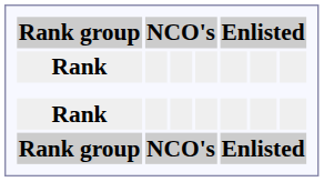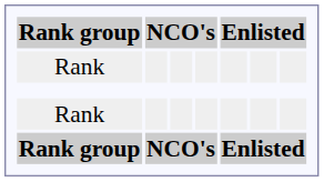row 2 | Rank group: bold -> normal
row 3 | Rank group: bold -> normal
